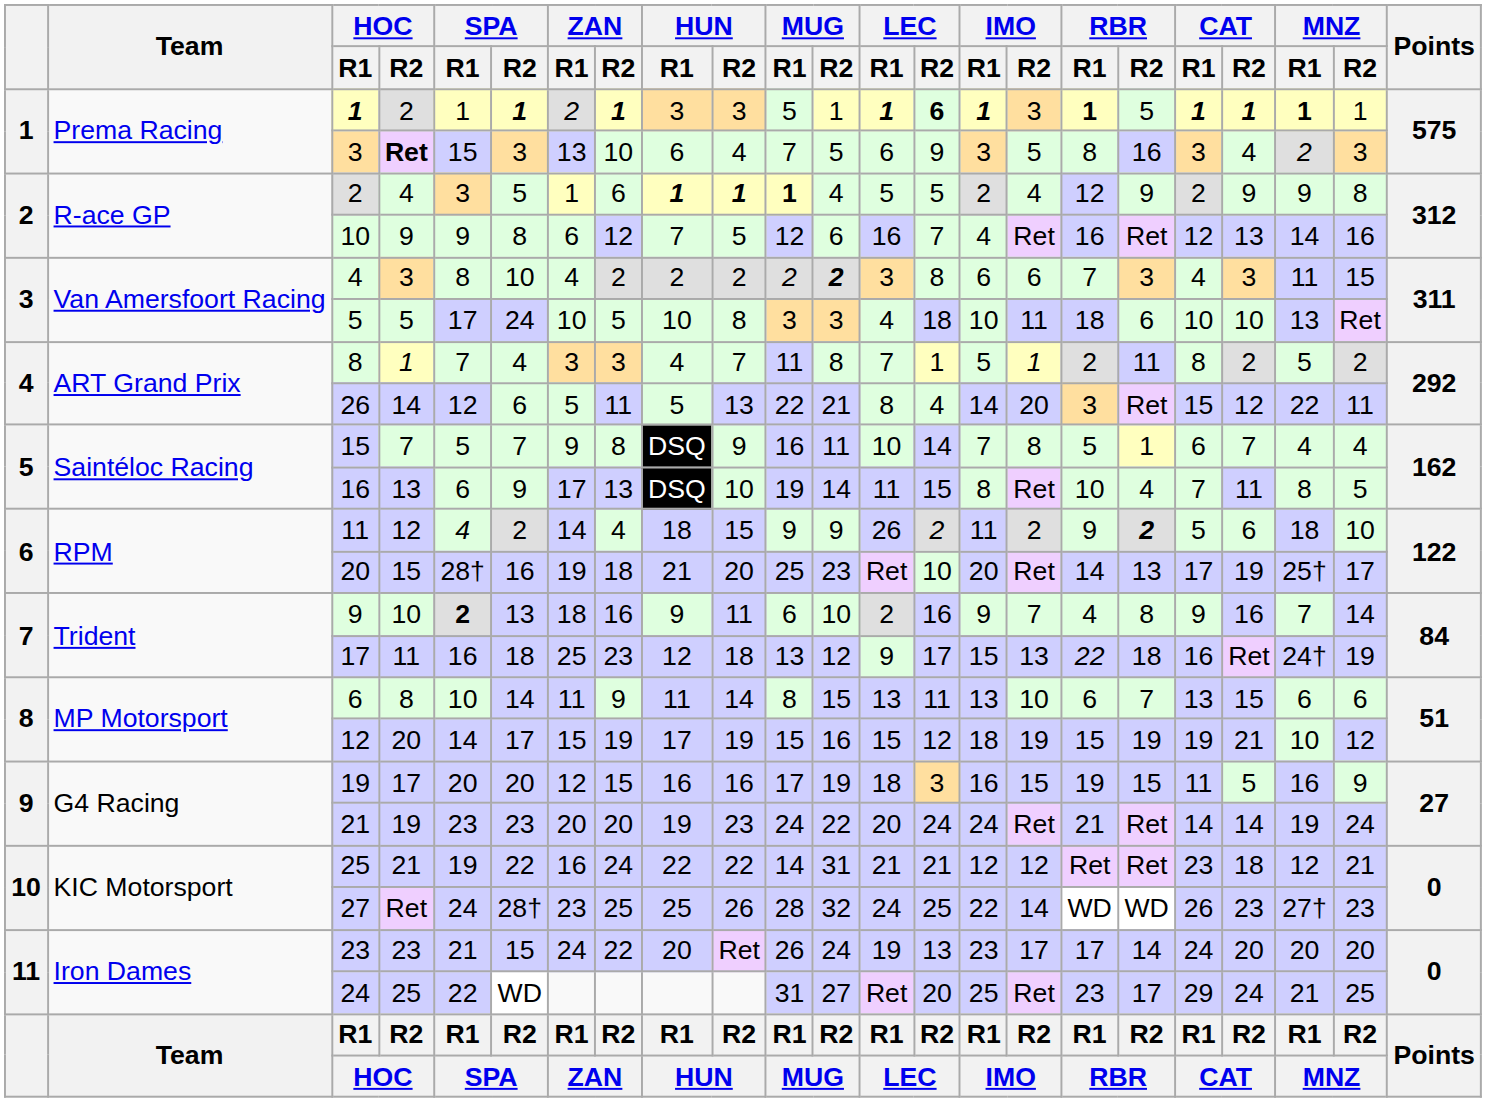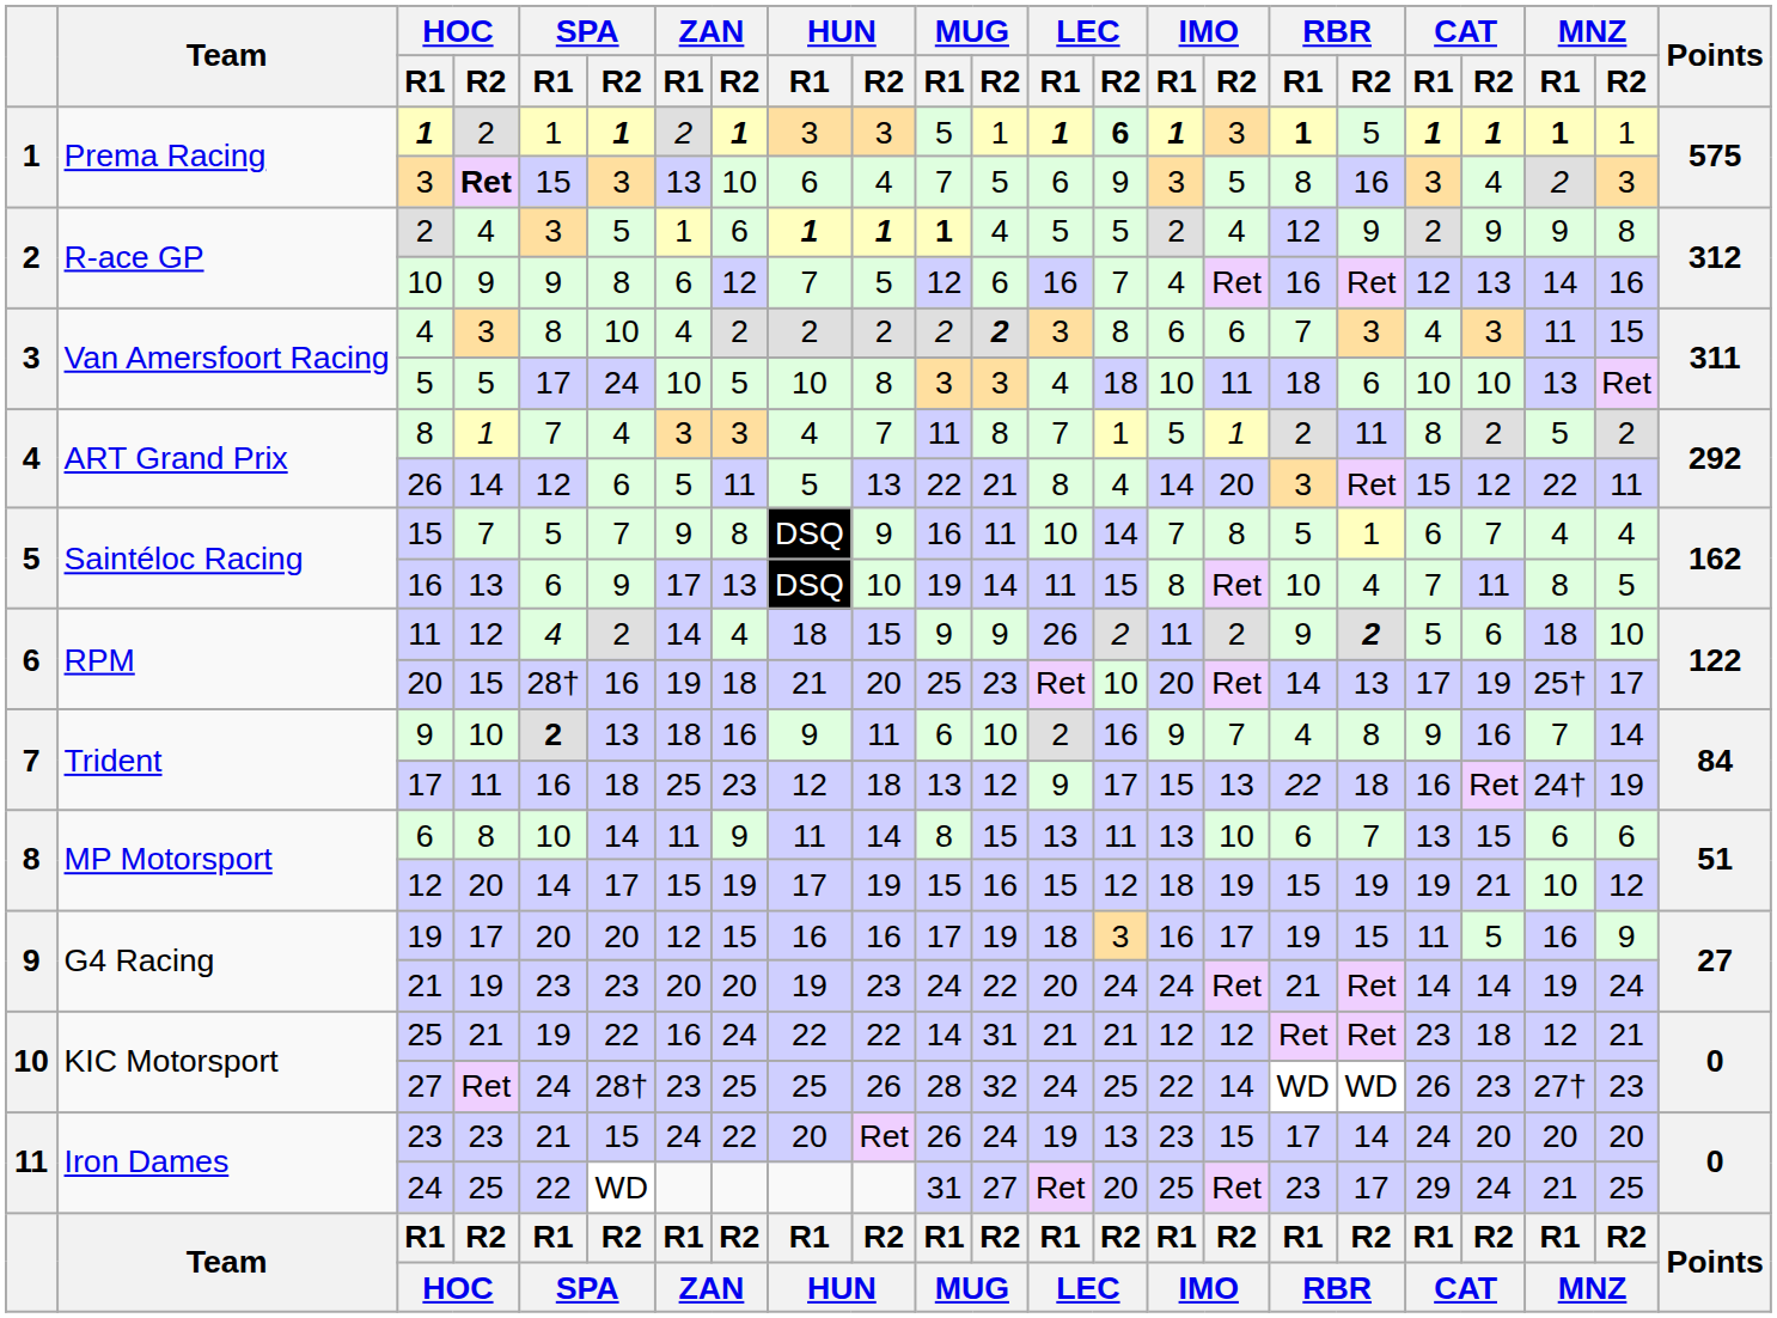row 19 | IMO / R2: 15 -> 17
row 23 | IMO / R2: 17 -> 15
